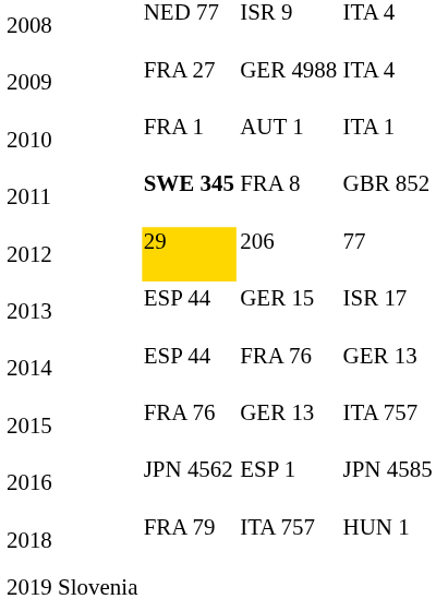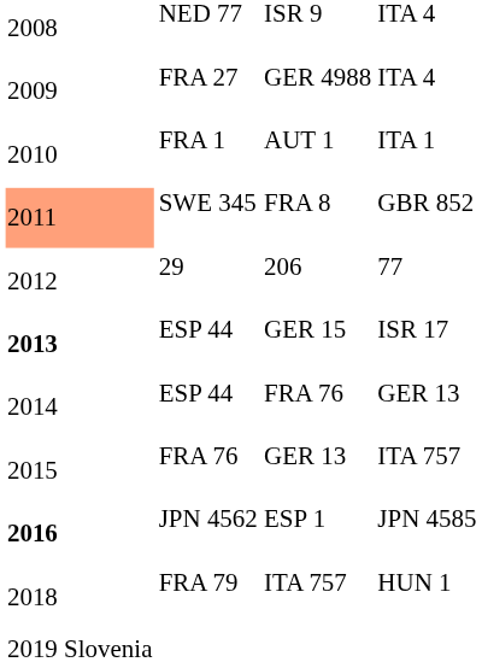FRA 8 | column 1: no background -> lightsalmon background
FRA 8 | column 2: bold -> normal
206 | column 2: gold background -> no background
GER 15 | column 1: normal -> bold
ESP 1 | column 1: normal -> bold
